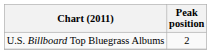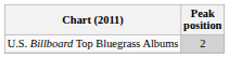U.S. Billboard Top Bluegrass Albums | Peak position: no background -> lightgrey background
